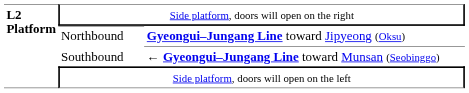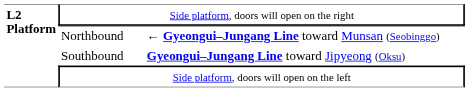Northbound | column 3: Gyeongui–Jungang Line toward Jipyeong (Oksu) -> ← Gyeongui–Jungang Line toward Munsan (Seobinggo)
Southbound | column 3: ← Gyeongui–Jungang Line toward Munsan (Seobinggo) -> Gyeongui–Jungang Line toward Jipyeong (Oksu)
